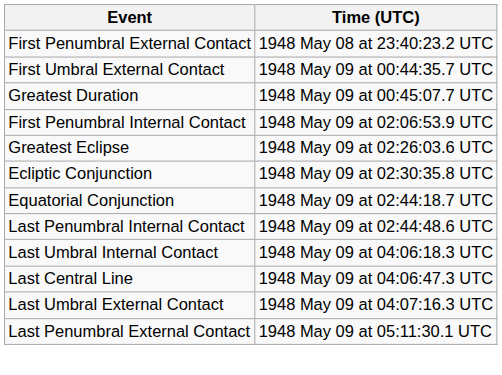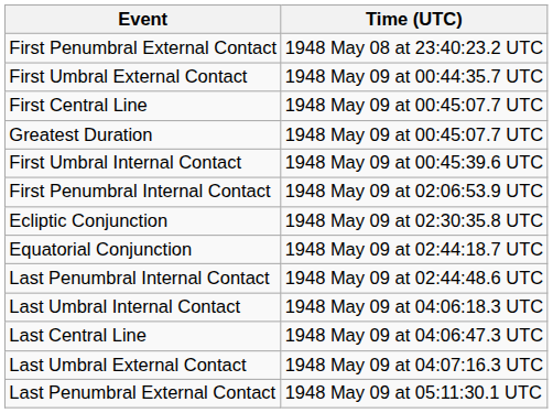+ row: First Central Line | 1948 May 09 at 00:45:07.7 UTC
+ row: First Umbral Internal Contact | 1948 May 09 at 00:45:39.6 UTC
- row: Greatest Eclipse | 1948 May 09 at 02:26:03.6 UTC
